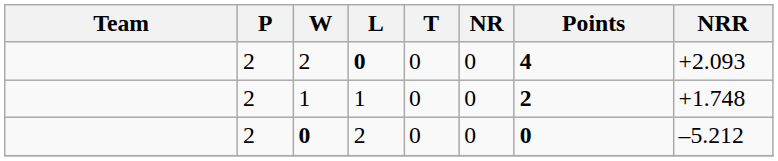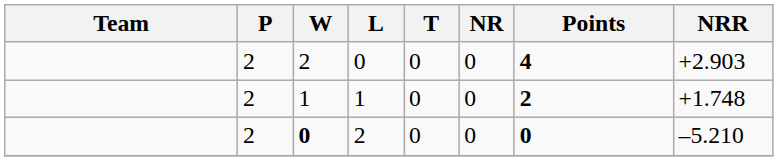row 2 | L: bold -> normal
row 2 | NRR: +2.093 -> +2.903
row 4 | NRR: –5.212 -> –5.210
